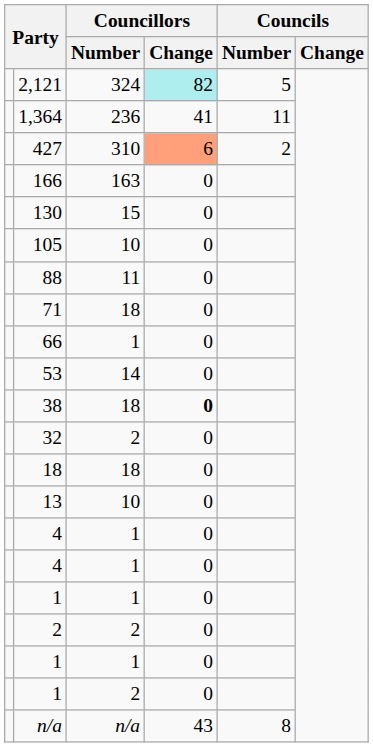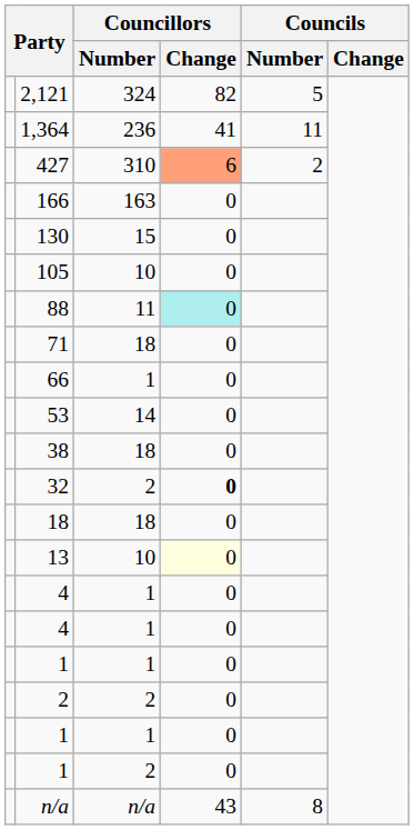2,121 | Councillors / Change: paleturquoise background -> no background
88 | Councillors / Change: no background -> paleturquoise background
38 | Councillors / Change: bold -> normal
32 | Councillors / Change: normal -> bold
13 | Councillors / Change: no background -> lightyellow background
